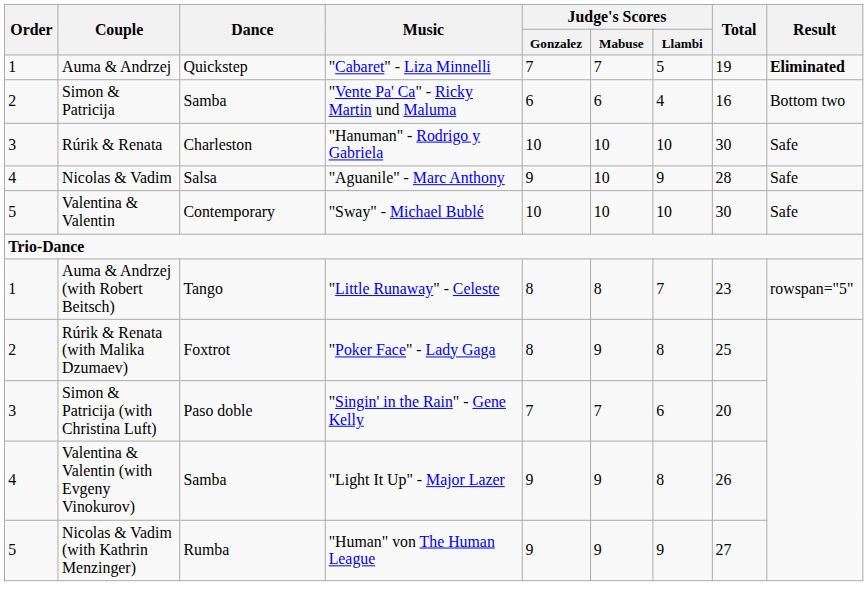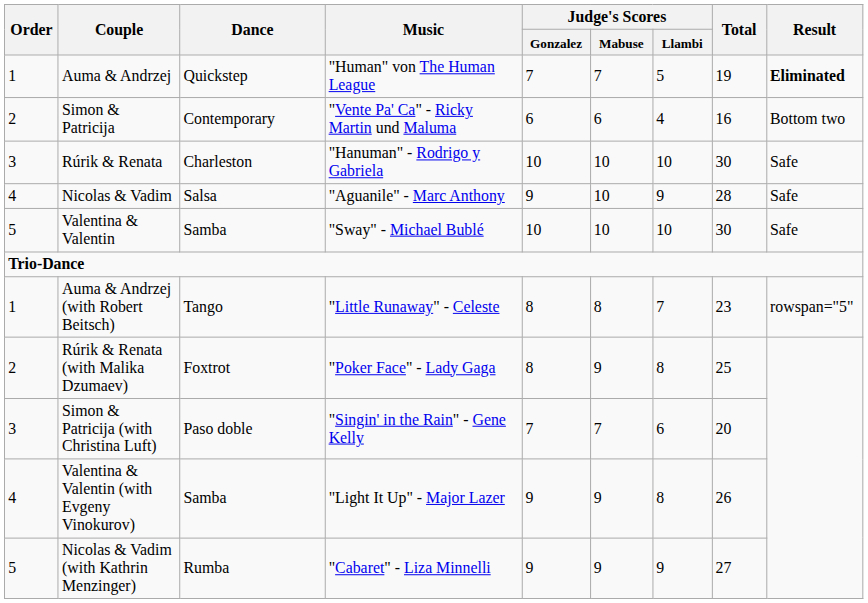Auma & Andrzej | Music: "Cabaret" - Liza Minnelli -> "Human" von The Human League
Simon & Patricija | Dance: Samba -> Contemporary
Valentina & Valentin | Dance: Contemporary -> Samba
Nicolas & Vadim (with Kathrin Menzinger) | Music: "Human" von The Human League -> "Cabaret" - Liza Minnelli
